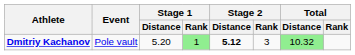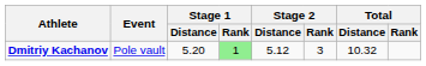Dmitriy Kachanov | Stage 2 / Distance: bold -> normal
Dmitriy Kachanov | Total / Distance: lightgreen background -> no background
